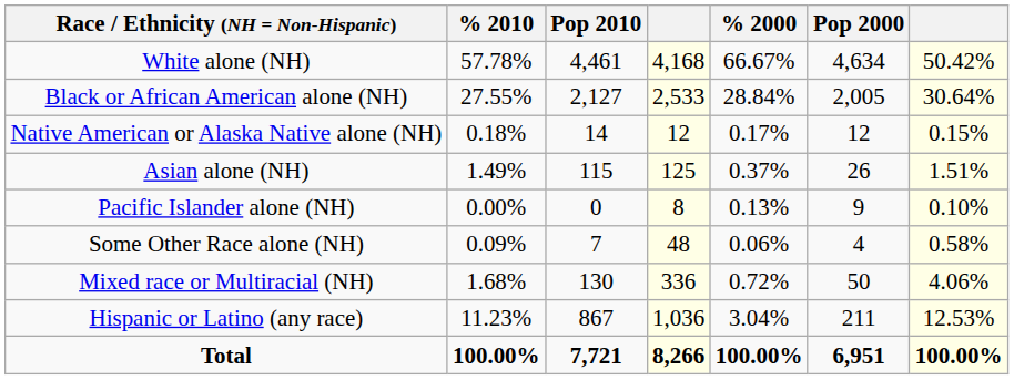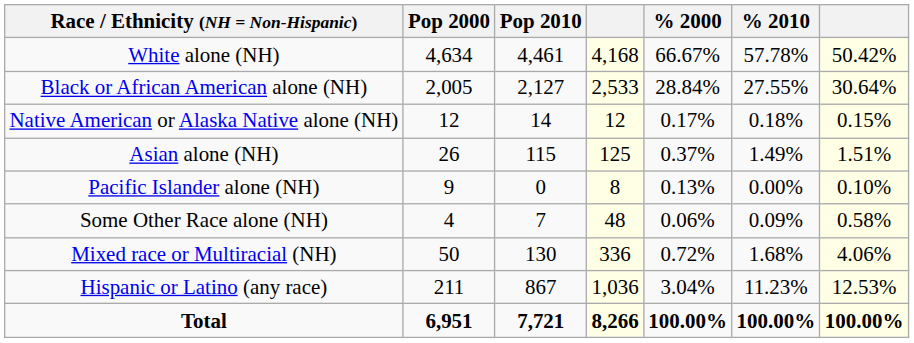columns swapped: Pop 2000 <-> % 2010
